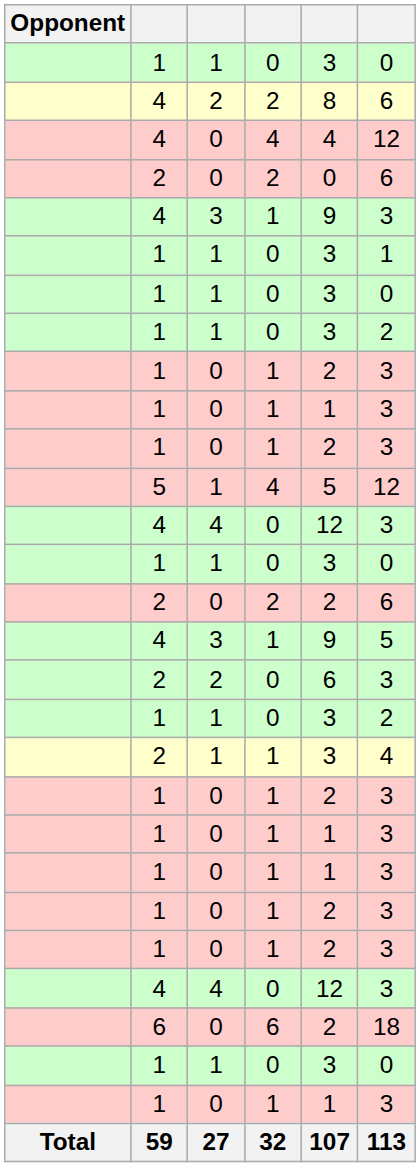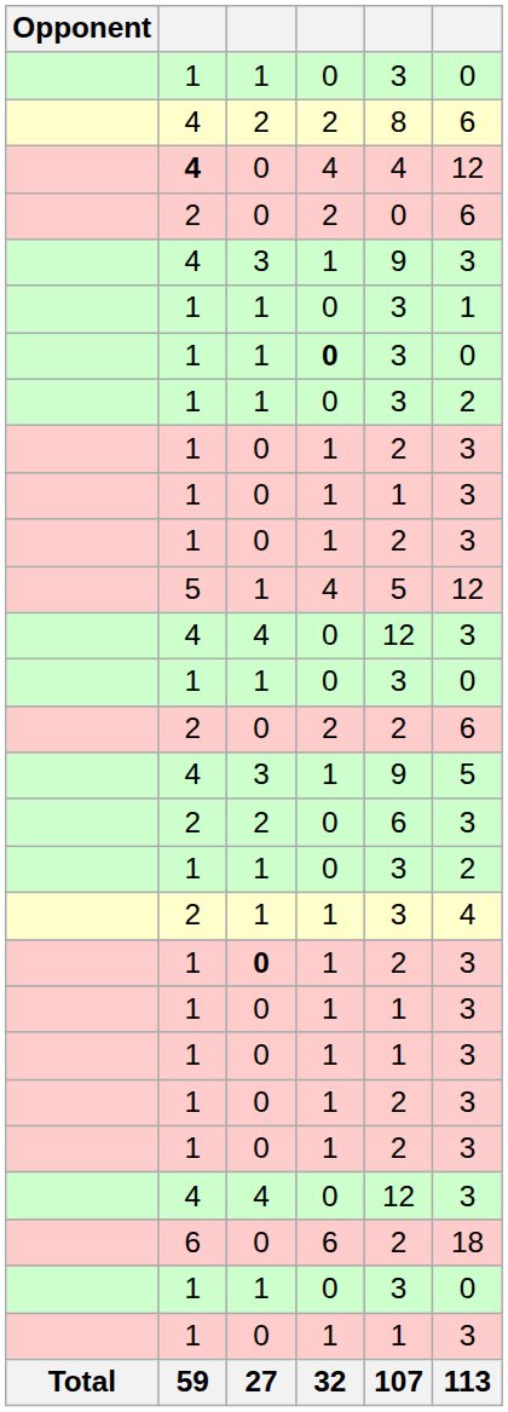row 4 | column 2: normal -> bold
row 8 | column 4: normal -> bold
row 21 | column 3: normal -> bold
